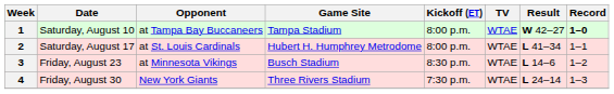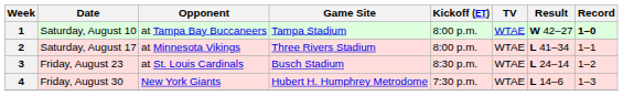2 | Opponent: at St. Louis Cardinals -> at Minnesota Vikings
2 | Game Site: Hubert H. Humphrey Metrodome -> Three Rivers Stadium
3 | Opponent: at Minnesota Vikings -> at St. Louis Cardinals
3 | Result: L 14–6 -> L 24–14
4 | Game Site: Three Rivers Stadium -> Hubert H. Humphrey Metrodome
4 | Result: L 24–14 -> L 14–6
